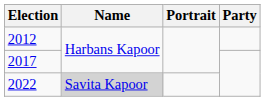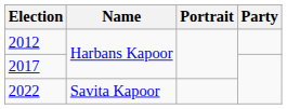2022 | Name: lightgrey background -> no background
